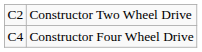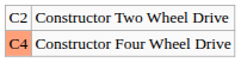Constructor Four Wheel Drive | column 1: no background -> lightsalmon background
